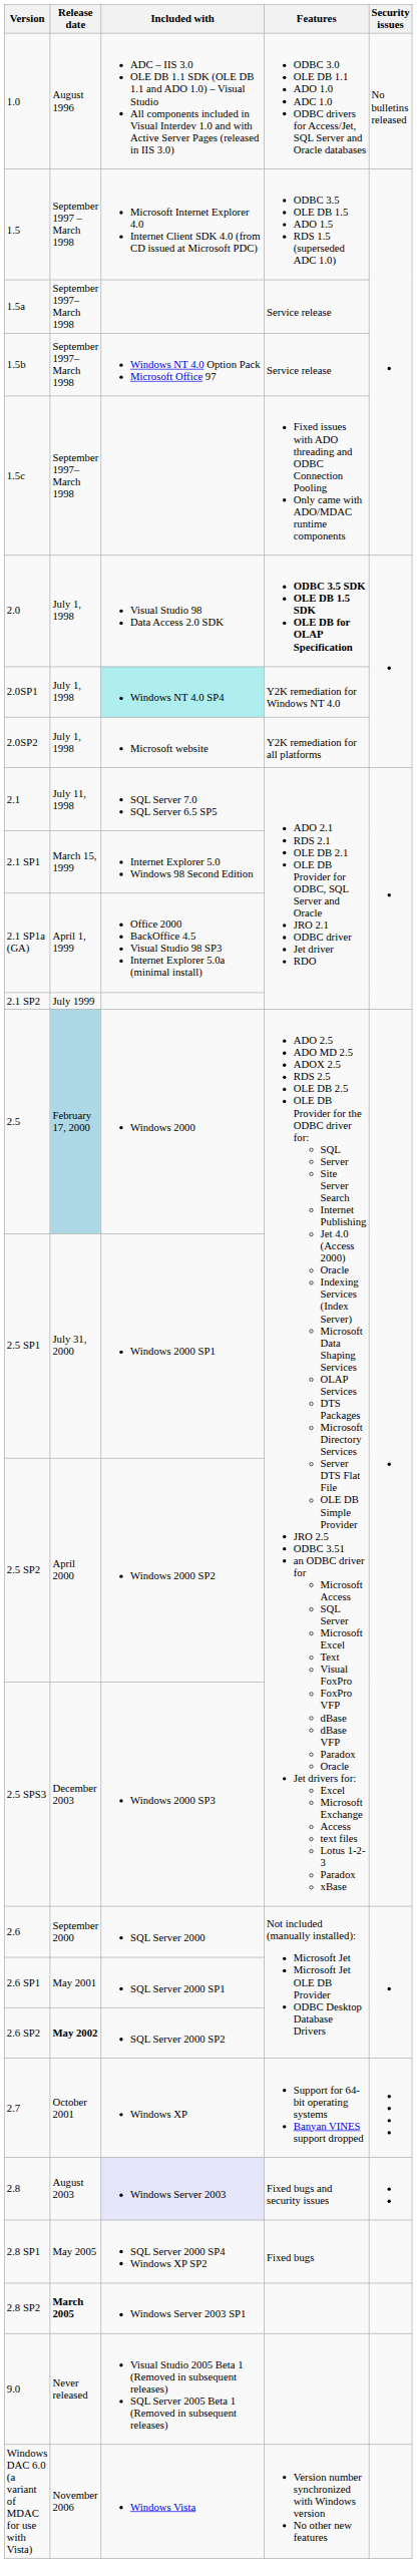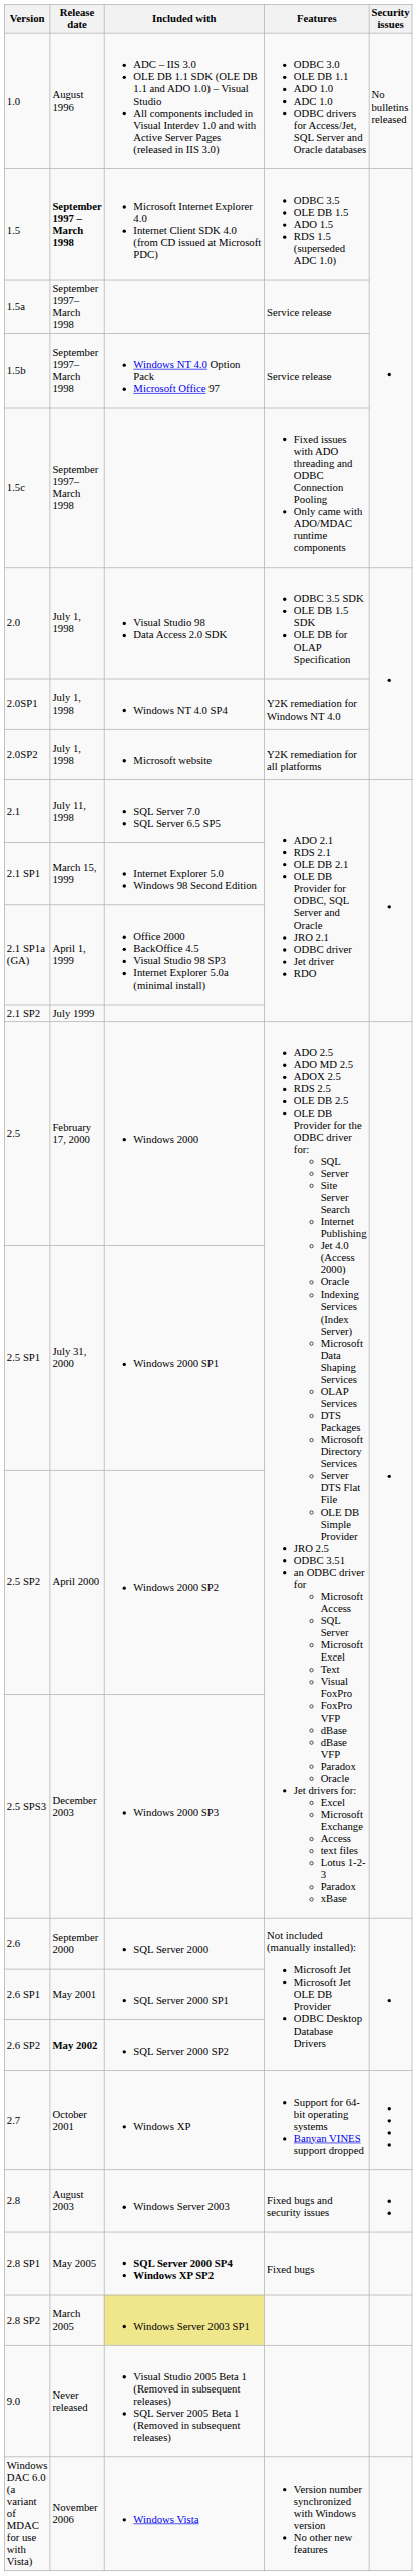1.5 | Release date: normal -> bold
2.0 | Features: bold -> normal
2.0SP1 | Included with: paleturquoise background -> no background
2.5 | Release date: lightblue background -> no background
2.8 | Included with: lavender background -> no background
2.8 SP1 | Included with: normal -> bold
2.8 SP2 | Release date: bold -> normal
2.8 SP2 | Included with: no background -> khaki background
